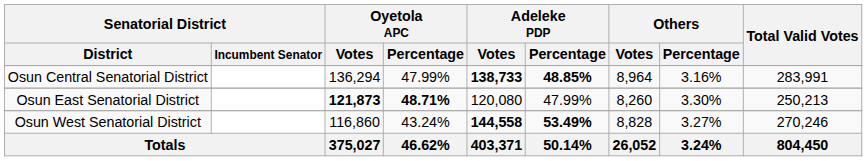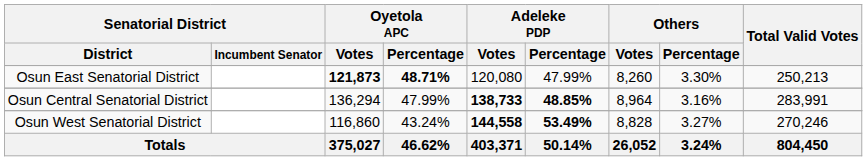rows swapped: Osun Central Senatorial District <-> Osun East Senatorial District
